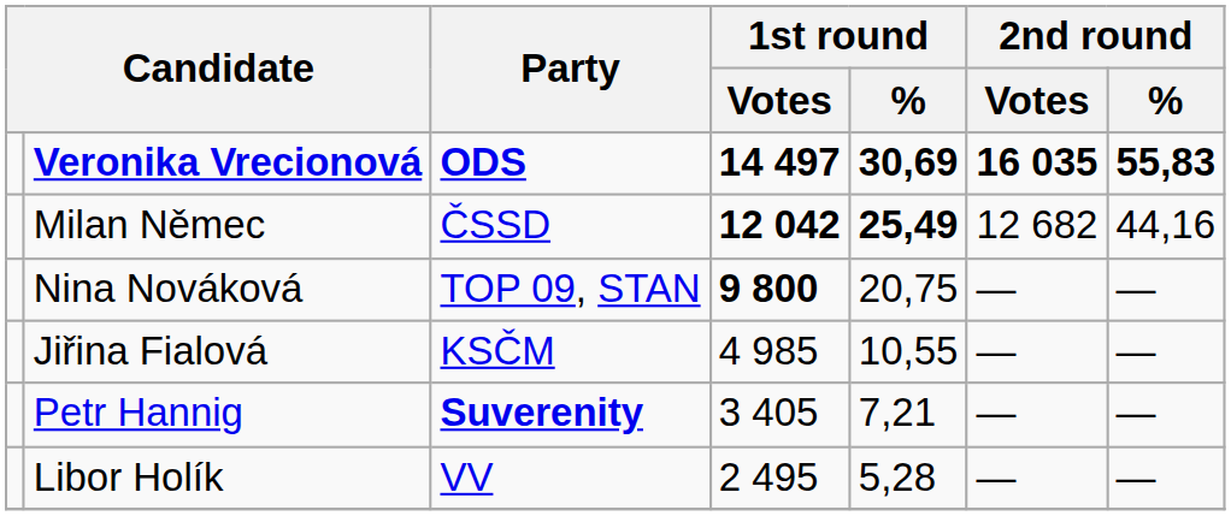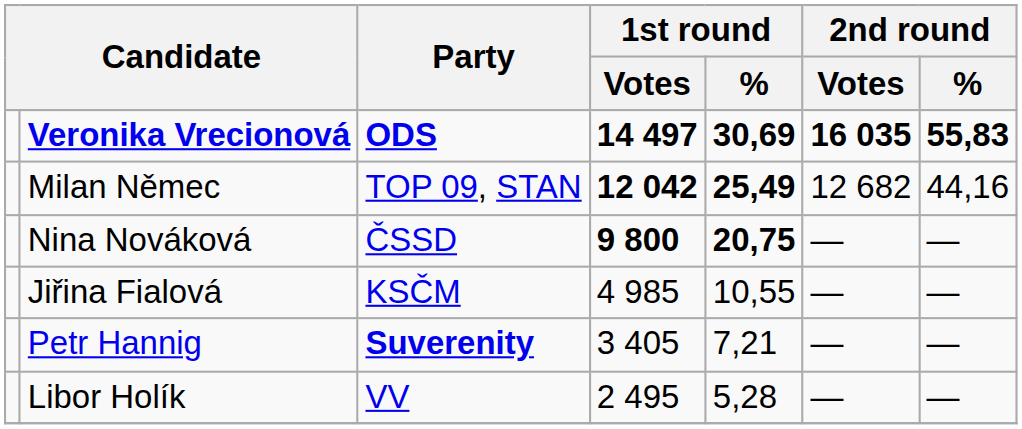Milan Němec | Party: ČSSD -> TOP 09, STAN
Nina Nováková | Party: TOP 09, STAN -> ČSSD
Nina Nováková | 1st round / %: normal -> bold
